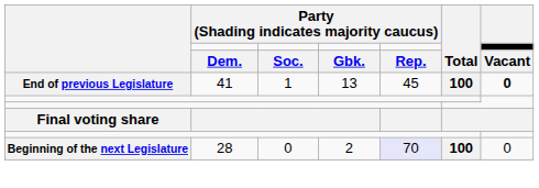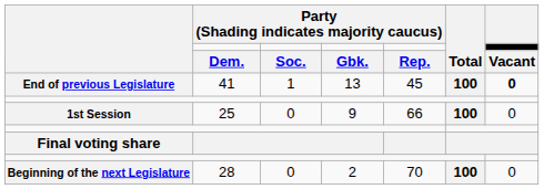+ row: 1st Session | 25 | 0 | 9 | 66 | 100 | 0
Beginning of the next Legislature | column 5: lavender background -> no background
